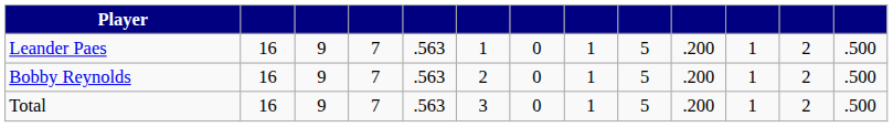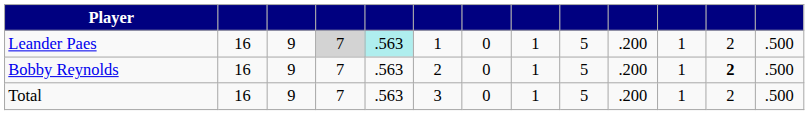Leander Paes | column 4: no background -> lightgrey background
Leander Paes | column 5: no background -> paleturquoise background
Bobby Reynolds | column 12: normal -> bold
